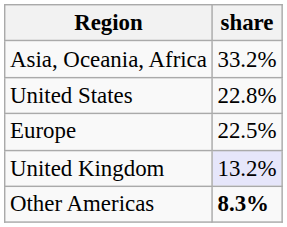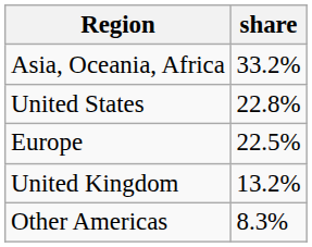United Kingdom | share: lavender background -> no background
Other Americas | share: bold -> normal
